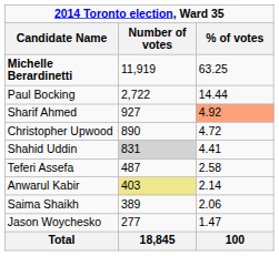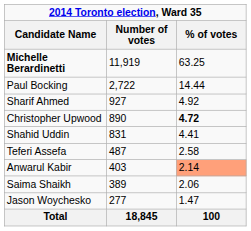Sharif Ahmed | % of votes: lightsalmon background -> no background
Christopher Upwood | % of votes: normal -> bold
Shahid Uddin | Number of votes: lightgrey background -> no background
Anwarul Kabir | Number of votes: khaki background -> no background
Anwarul Kabir | % of votes: no background -> lightsalmon background
